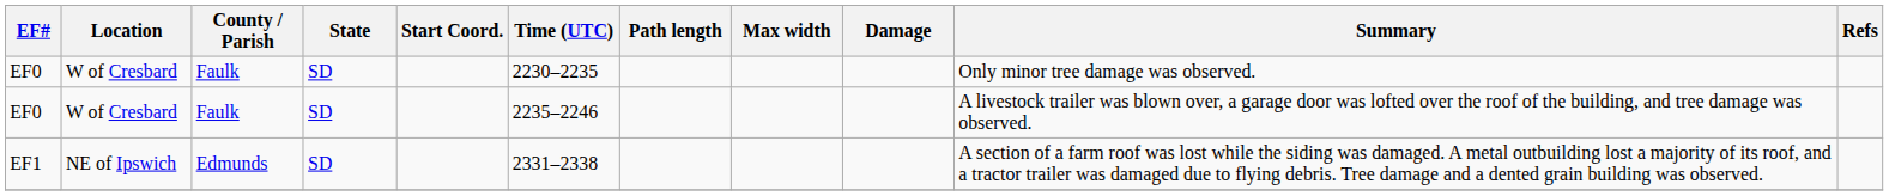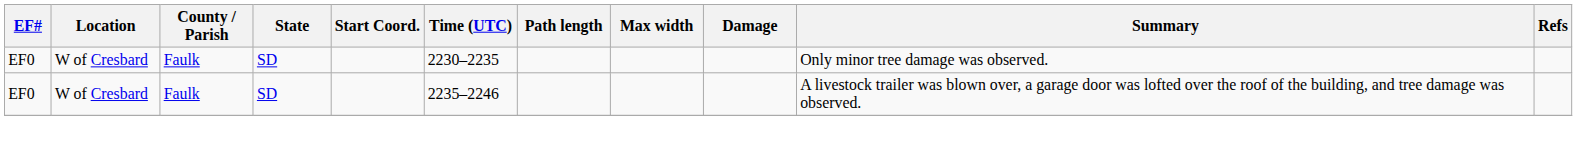- row: EF1 | NE of Ipswich | Edmunds | SD | 2331–2338 | A section of a farm roof was lost while the siding was damaged. A metal outbuilding lost a majority of its roof, and a tractor trailer was damaged due to flying debris. Tree damage and a dented grain building was observed.
